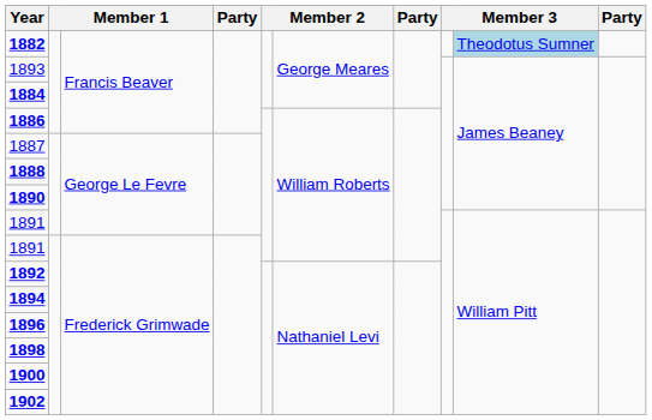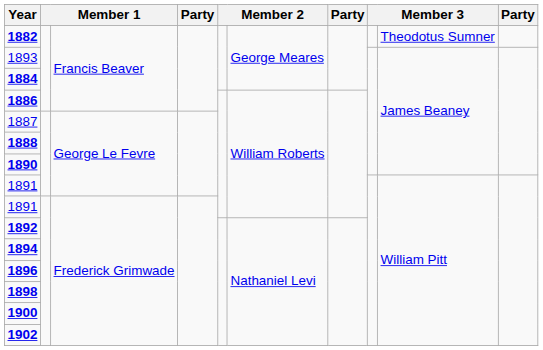1882 | column 9: lightblue background -> no background
